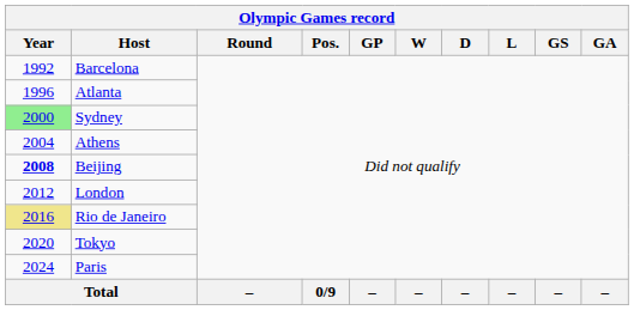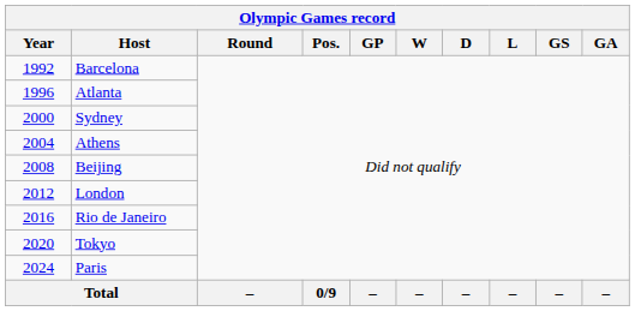Sydney | Olympic Games record / Year: lightgreen background -> no background
Beijing | Olympic Games record / Year: bold -> normal
Rio de Janeiro | Olympic Games record / Year: khaki background -> no background
